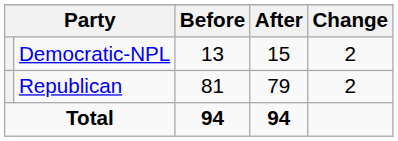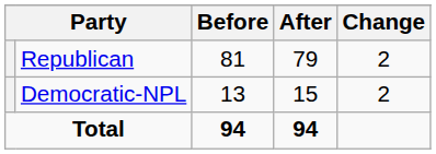rows swapped: Republican <-> Democratic-NPL
